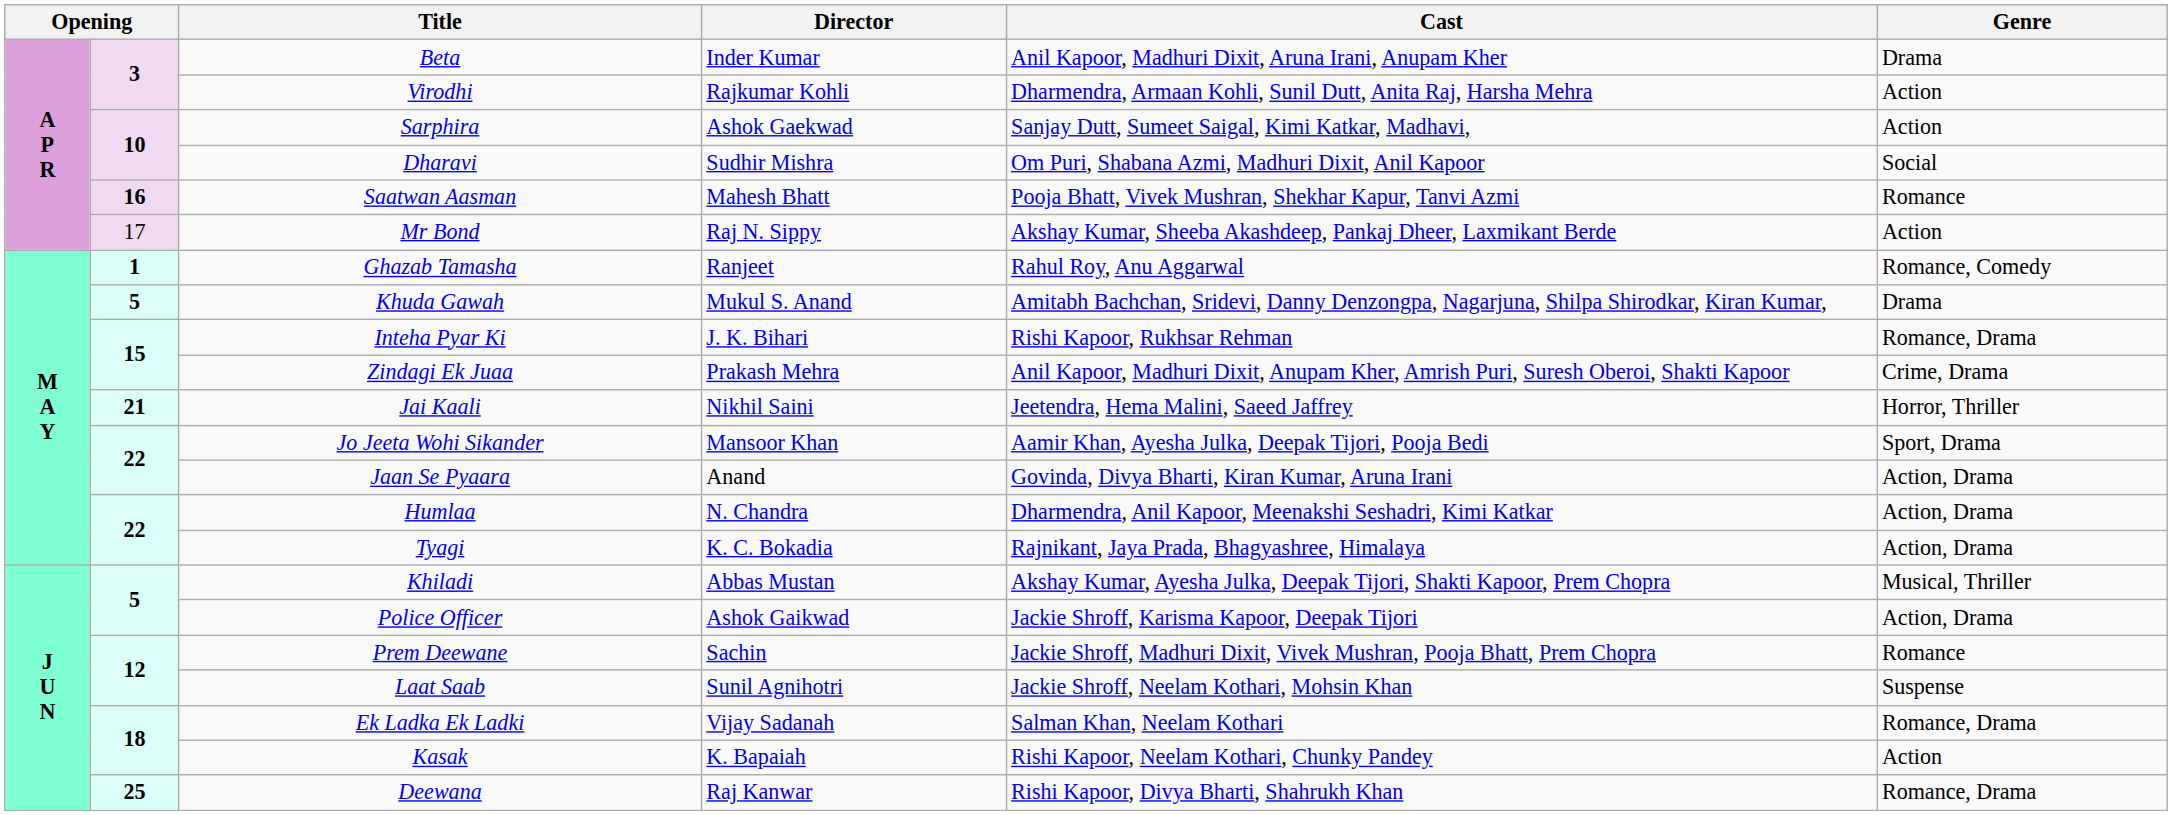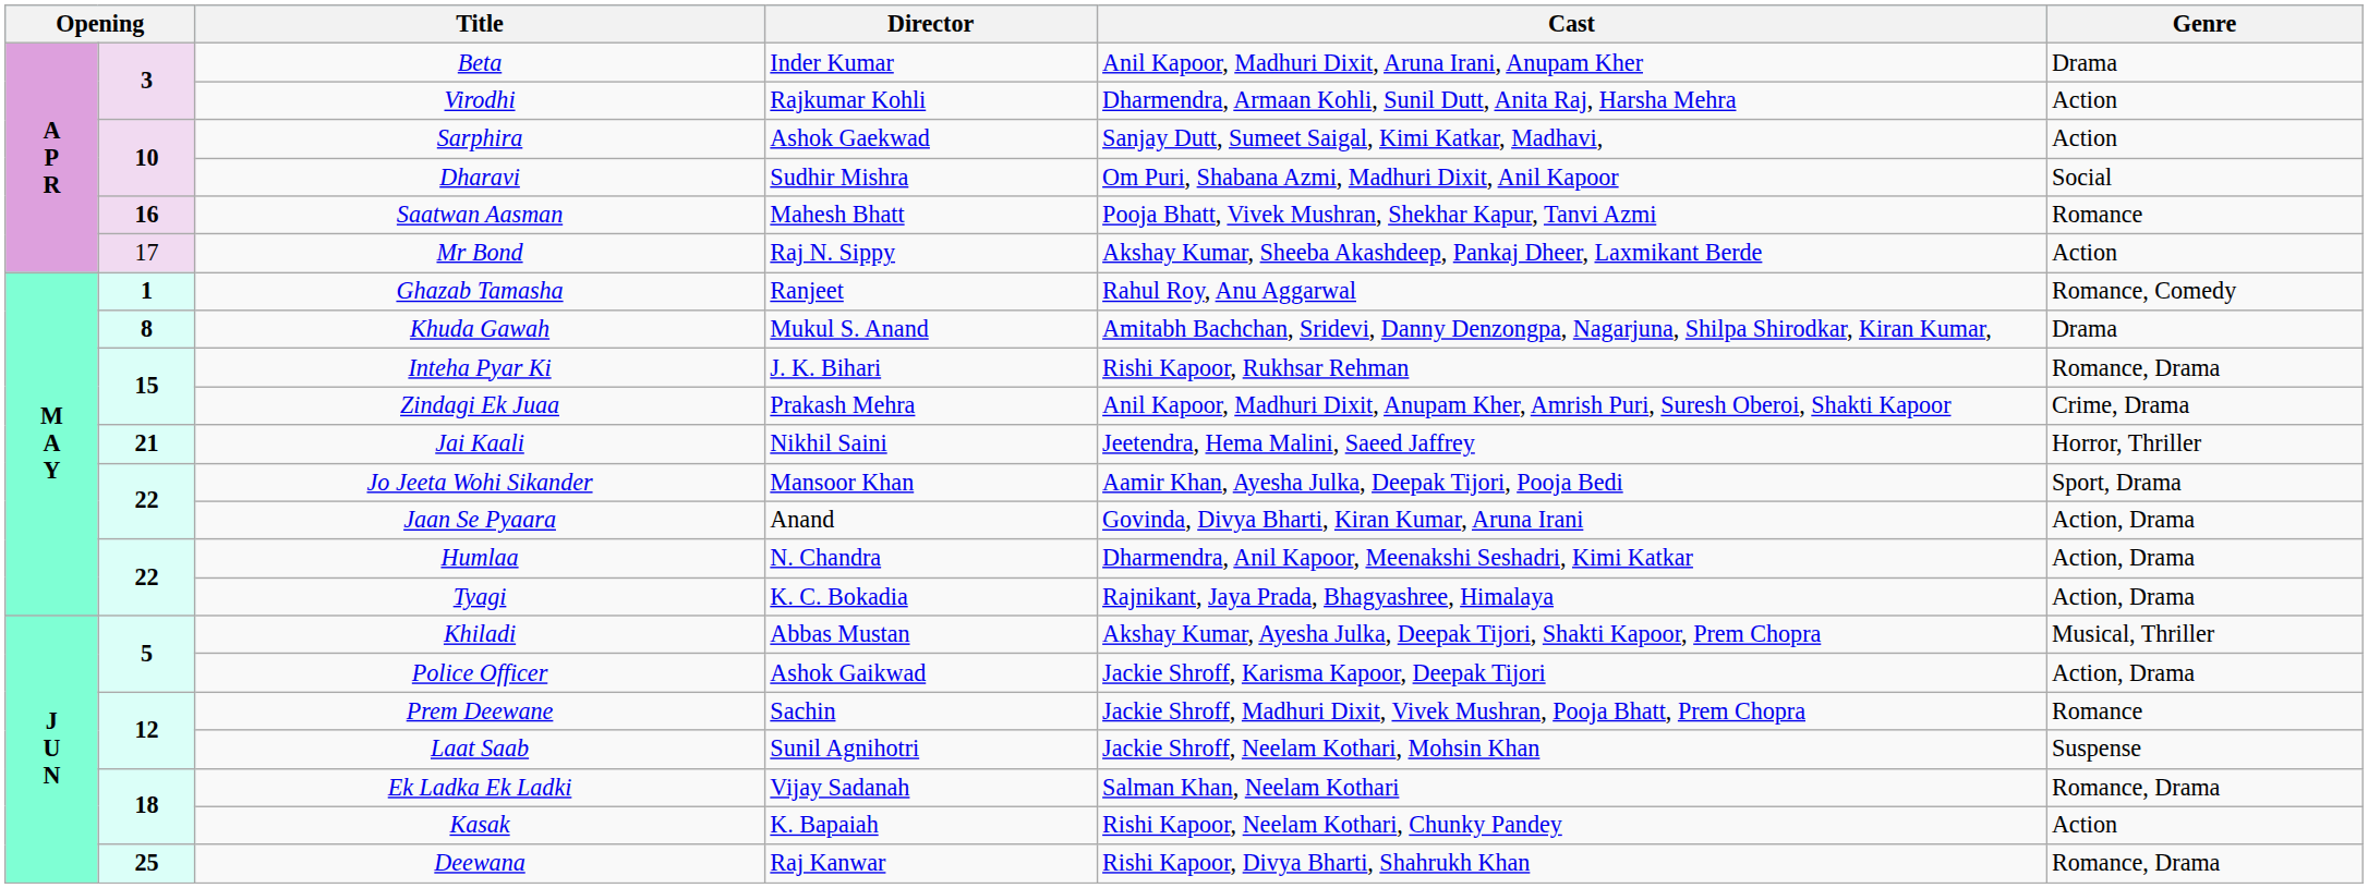Khuda Gawah | column 2: 5 -> 8
